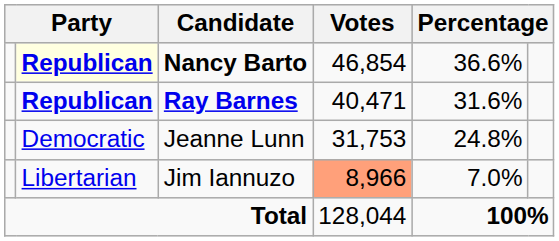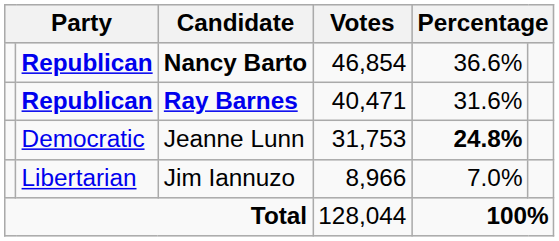Nancy Barto | column 2: lightyellow background -> no background
Jeanne Lunn | column 5: normal -> bold
Jim Iannuzo | Votes: lightsalmon background -> no background
